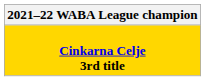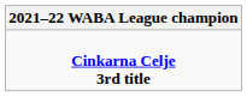row 2 | column 1: gold background -> no background
